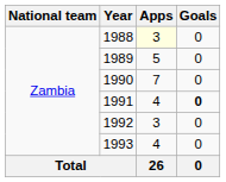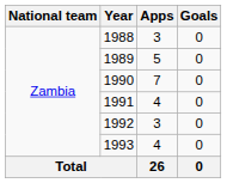1988 | Apps: lightyellow background -> no background
1991 | Goals: bold -> normal
